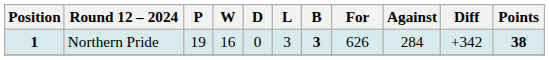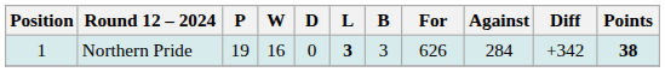Northern Pride | Position: bold -> normal
Northern Pride | L: normal -> bold
Northern Pride | B: bold -> normal
